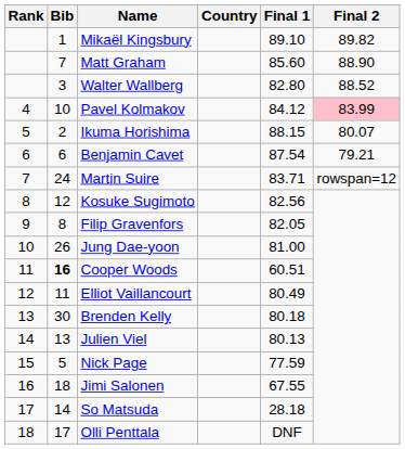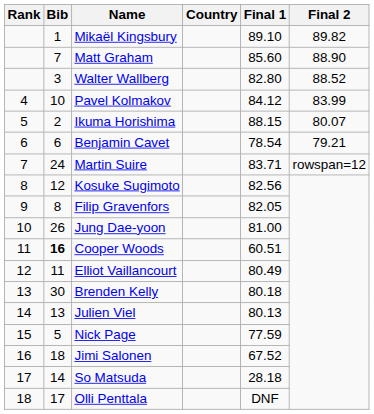Pavel Kolmakov | Final 2: pink background -> no background
Benjamin Cavet | Final 1: 87.54 -> 78.54
Jimi Salonen | Final 1: 67.55 -> 67.52
